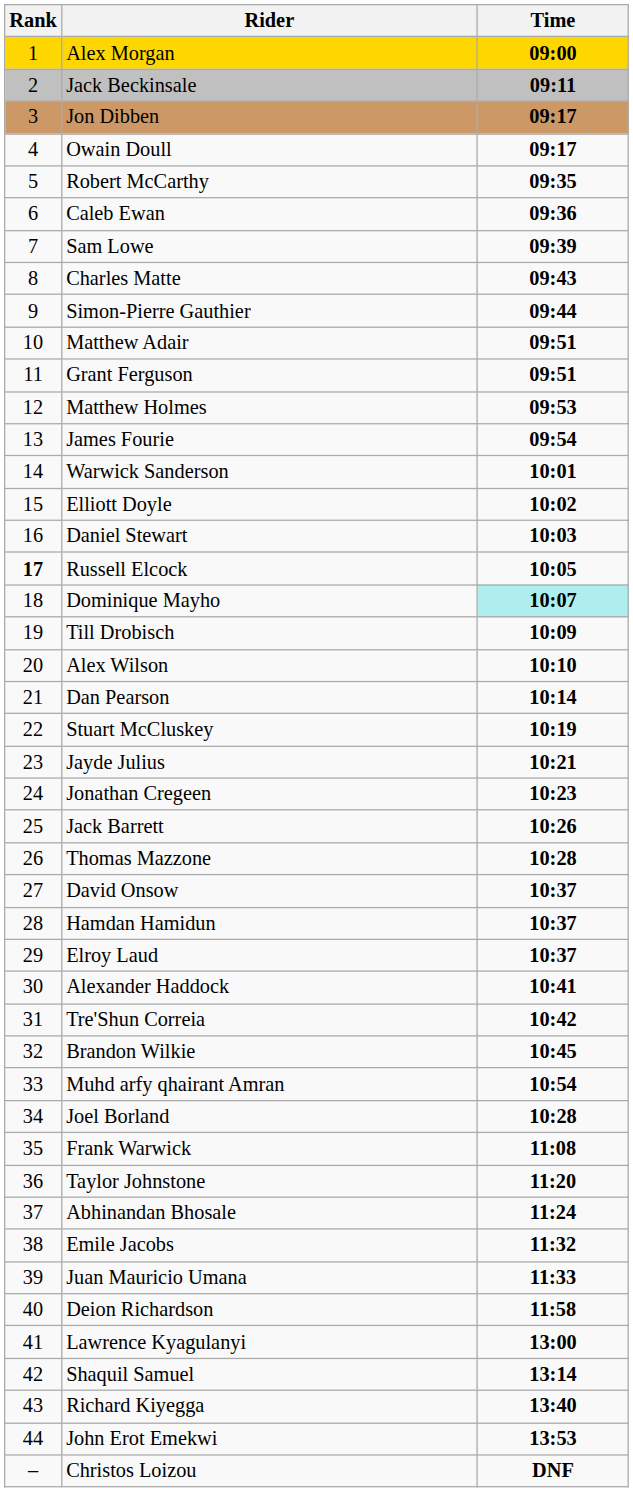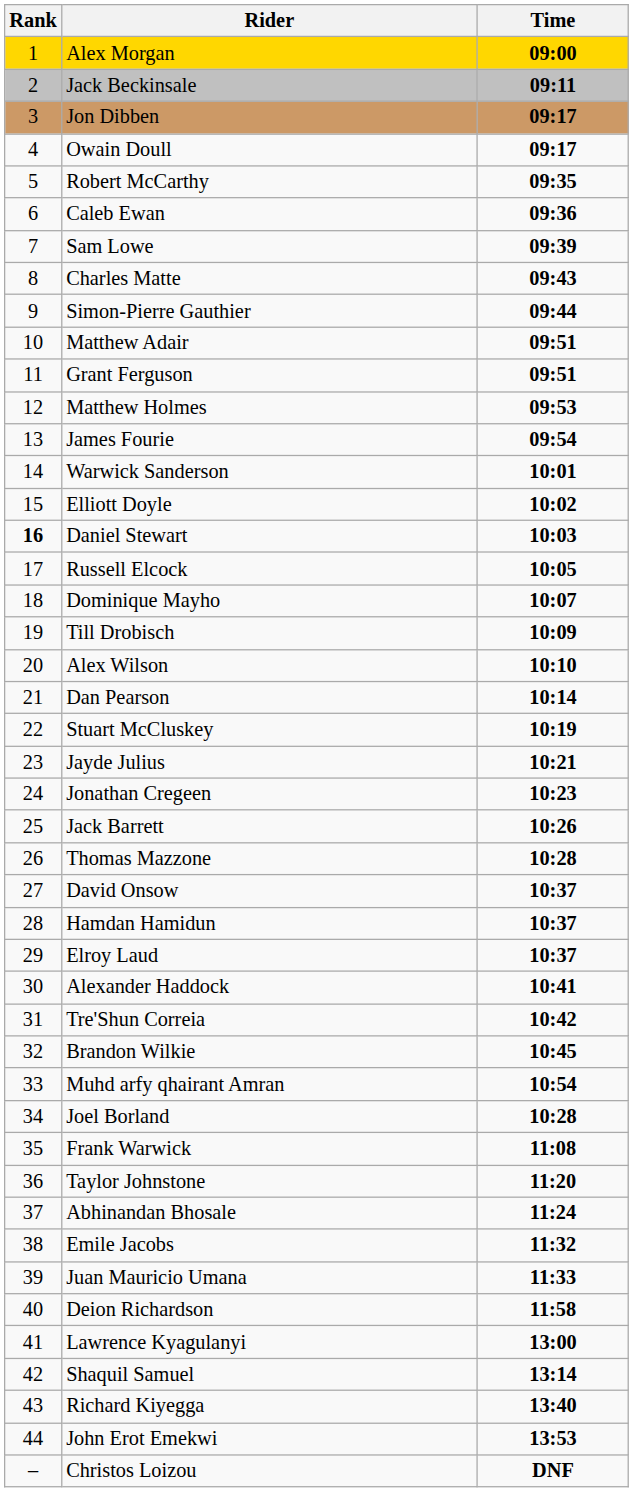Daniel Stewart | Rank: normal -> bold
Russell Elcock | Rank: bold -> normal
Dominique Mayho | Time: paleturquoise background -> no background
